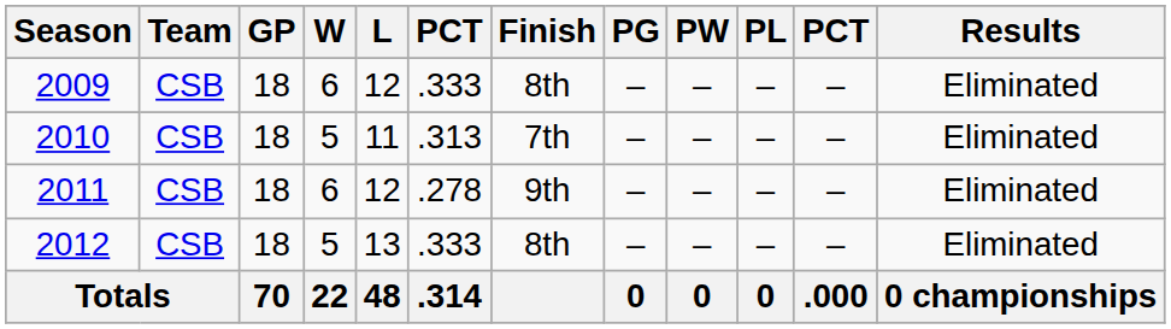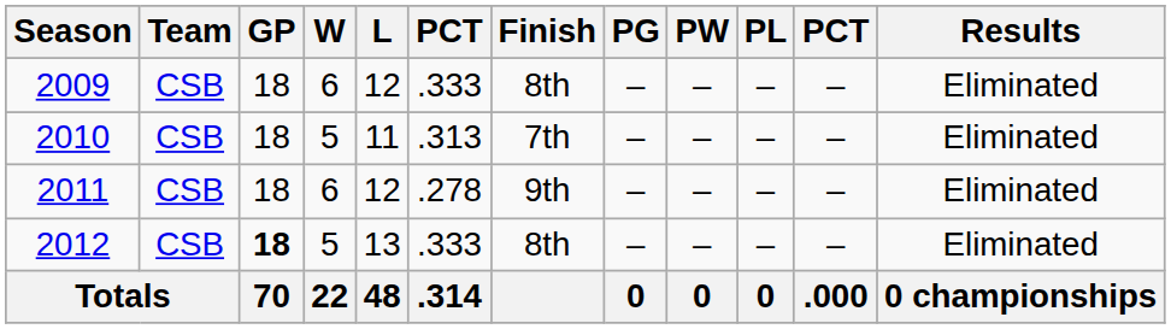2012 | GP: normal -> bold
